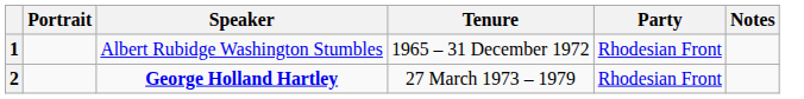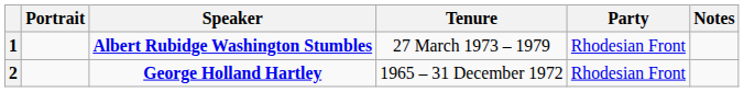1 | Speaker: normal -> bold
1 | Tenure: 1965 – 31 December 1972 -> 27 March 1973 – 1979
2 | Tenure: 27 March 1973 – 1979 -> 1965 – 31 December 1972
